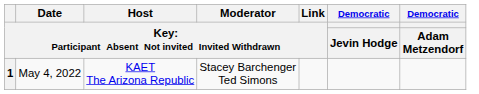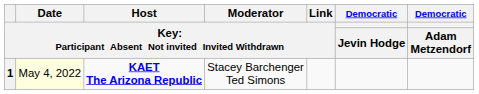1 | column 2: no background -> lightyellow background
1 | column 3: normal -> bold
